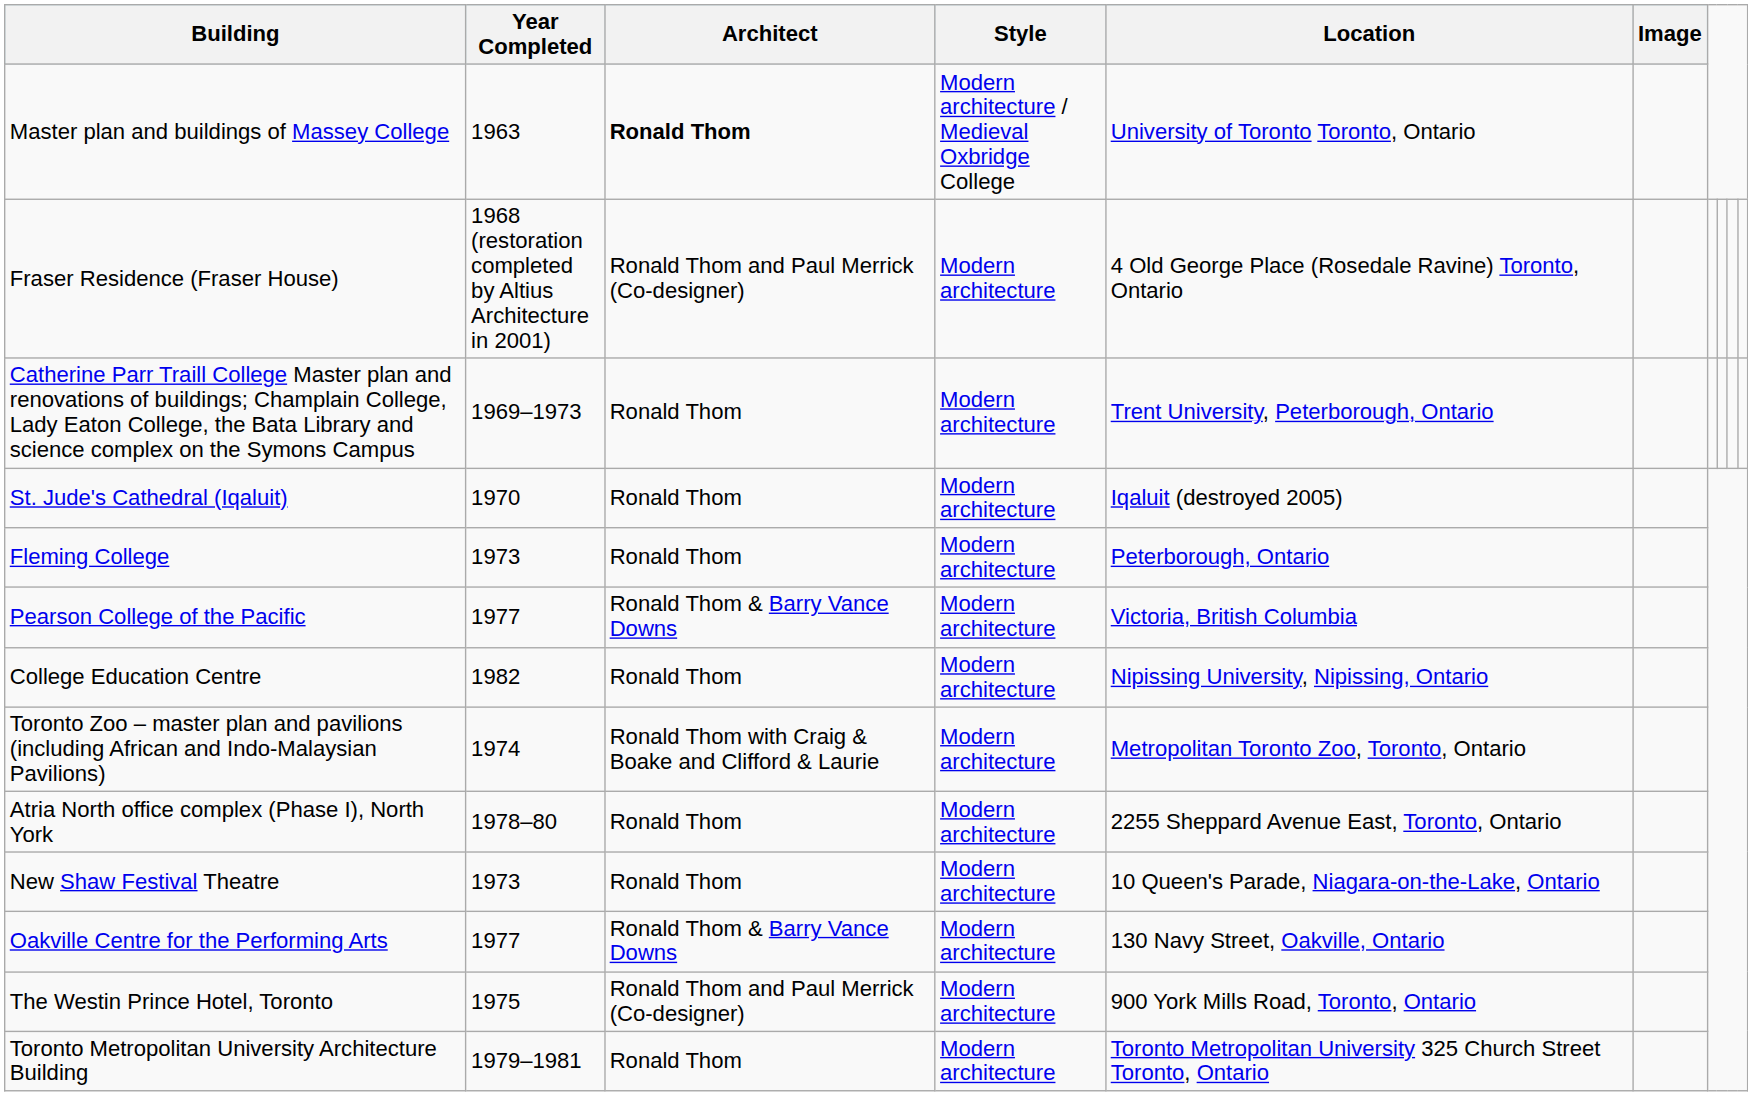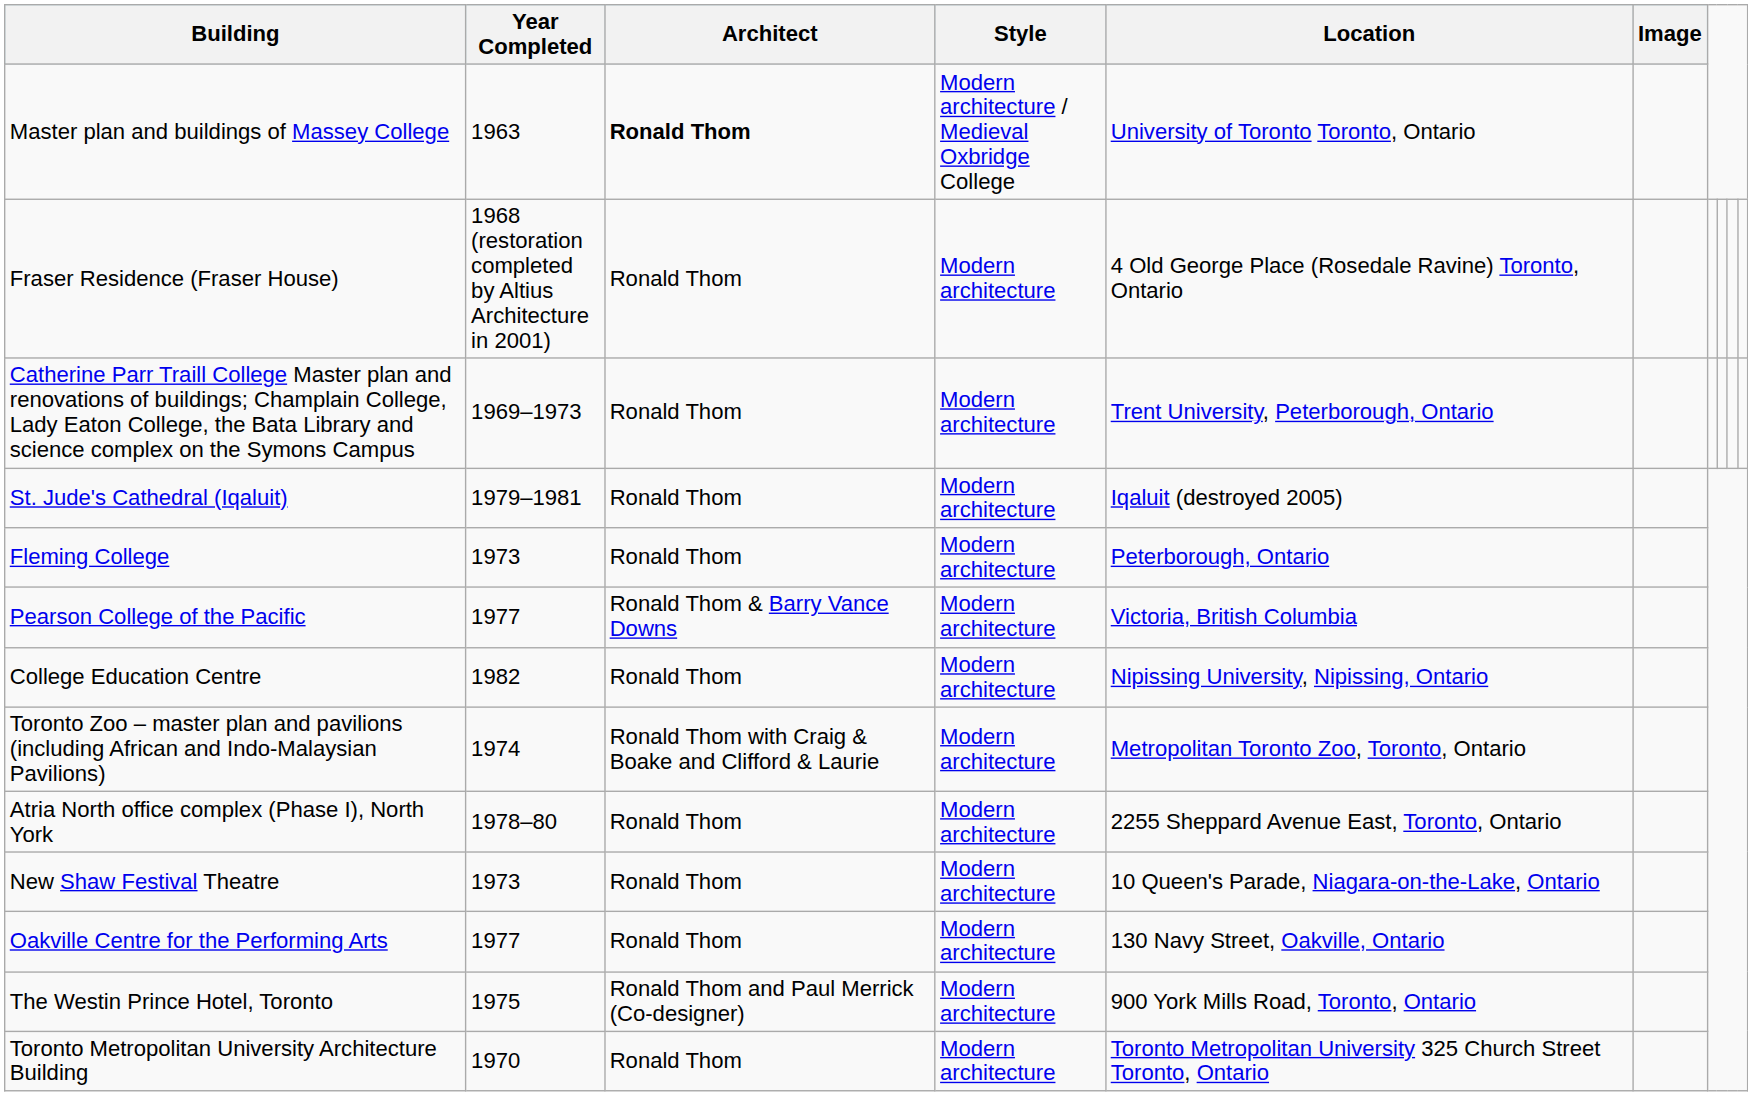Fraser Residence (Fraser House) | Architect: Ronald Thom and Paul Merrick (Co-designer) -> Ronald Thom
St. Jude's Cathedral (Iqaluit) | Year Completed: 1970 -> 1979–1981
Oakville Centre for the Performing Arts | Architect: Ronald Thom & Barry Vance Downs -> Ronald Thom
Toronto Metropolitan University Architecture Building | Year Completed: 1979–1981 -> 1970
